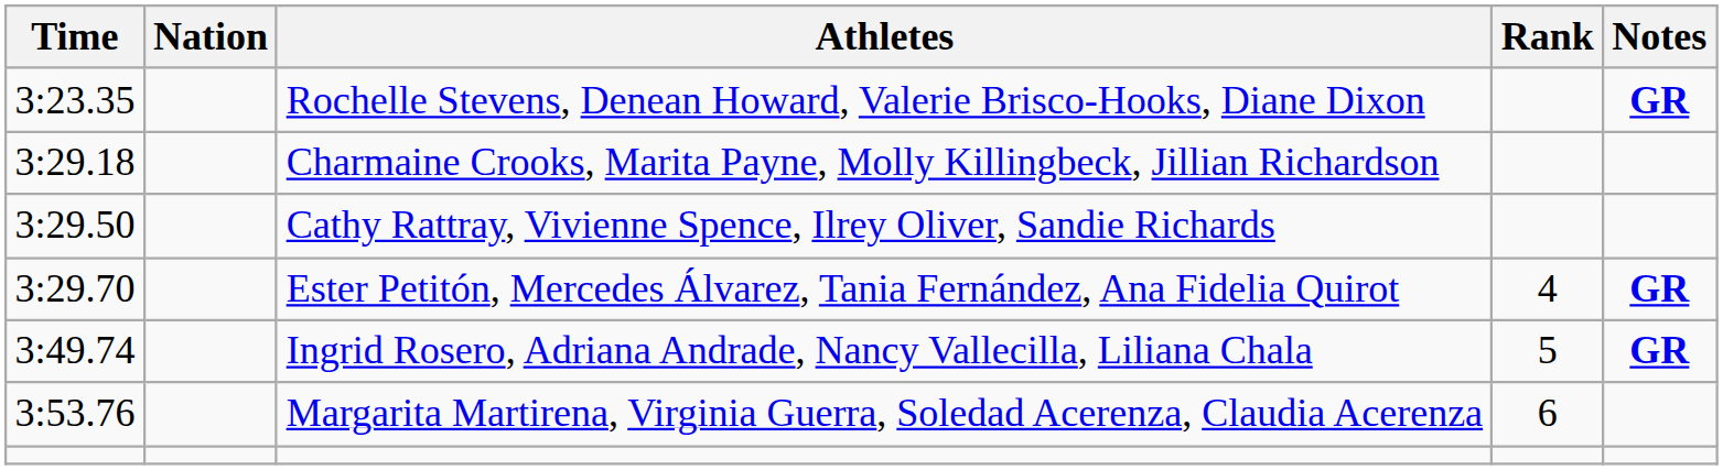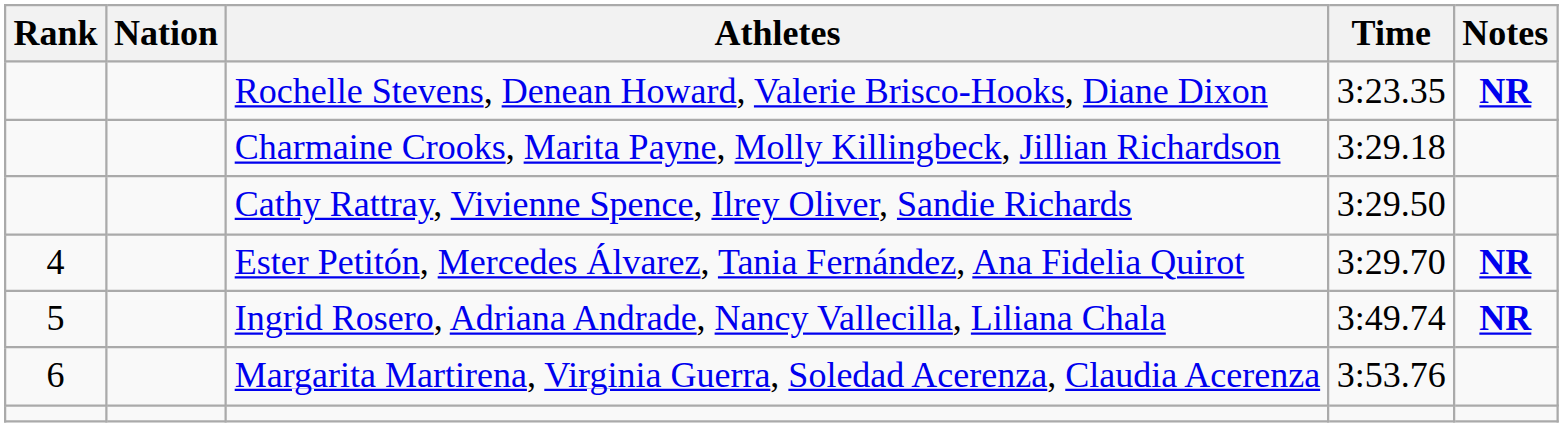columns swapped: Rank <-> Time
row 2 | Notes: GR -> NR
row 5 | Notes: GR -> NR
row 6 | Notes: GR -> NR
